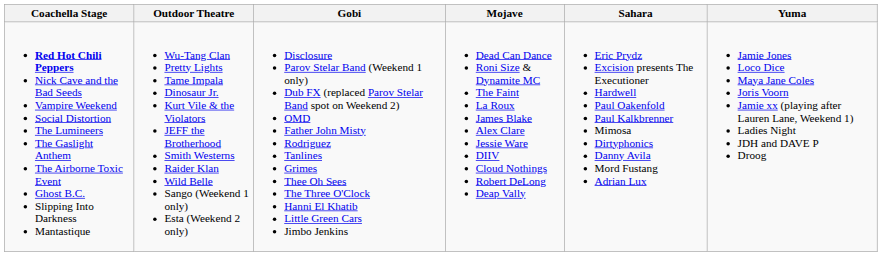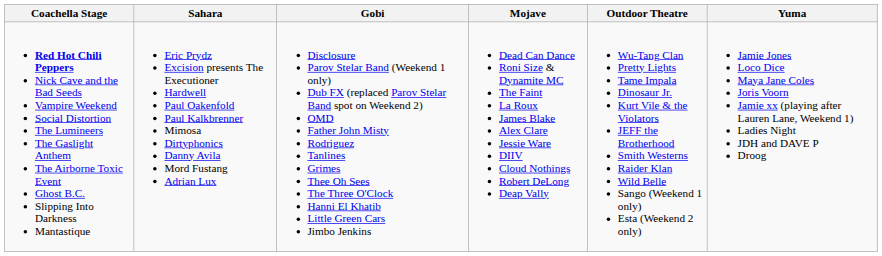columns swapped: Outdoor Theatre <-> Sahara
